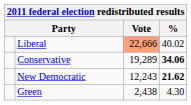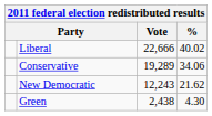Liberal | Vote: lightsalmon background -> no background
Conservative | %: bold -> normal
New Democratic | %: bold -> normal
